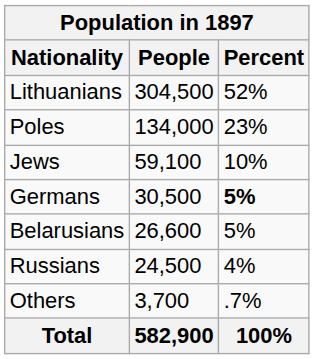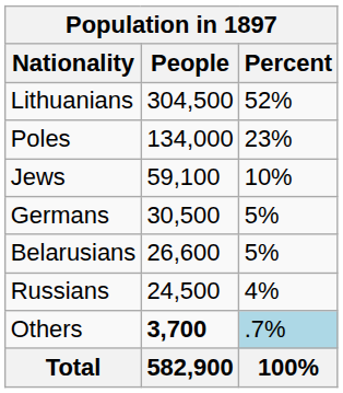Germans | Percent: bold -> normal
Others | People: normal -> bold
Others | Percent: no background -> lightblue background
